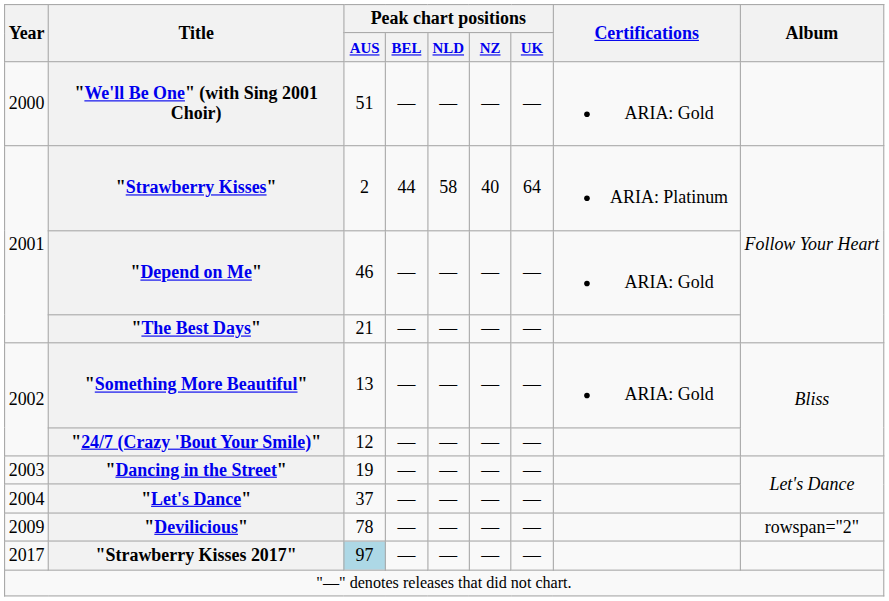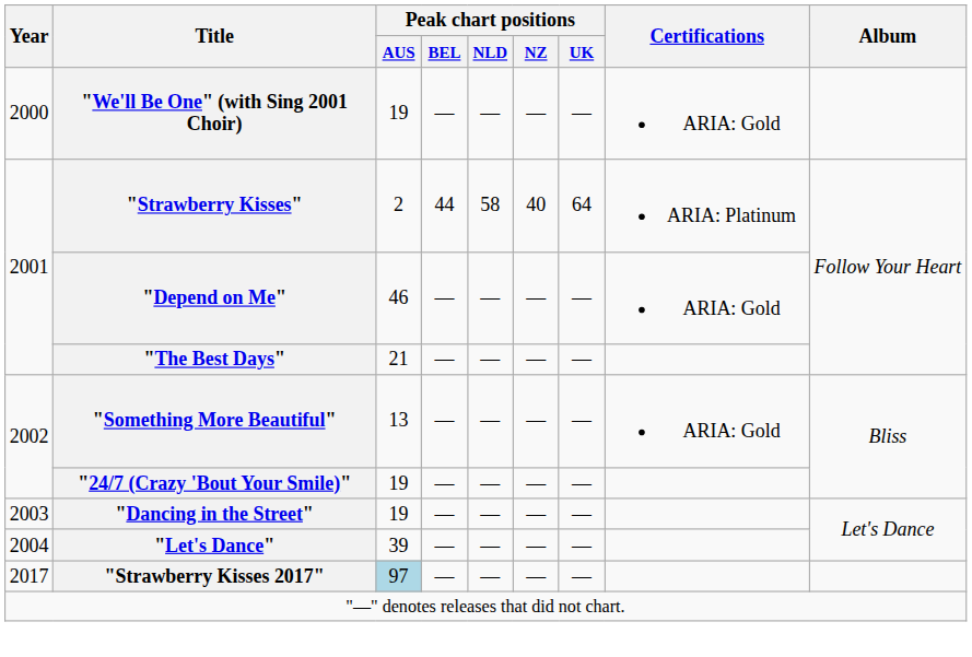"We'll Be One" (with Sing 2001 Choir) | Peak chart positions / AUS: 51 -> 19
"24/7 (Crazy 'Bout Your Smile)" | Peak chart positions / AUS: 12 -> 19
"Let's Dance" | Peak chart positions / AUS: 37 -> 39
- row: 2009 | "Devilicious" | 78 | — | — | — | — | rowspan="2"
